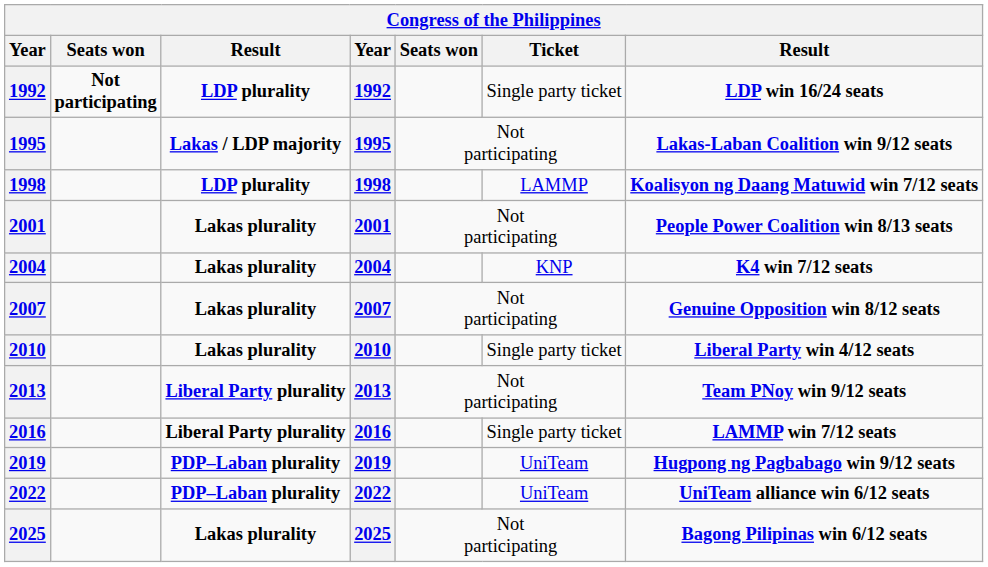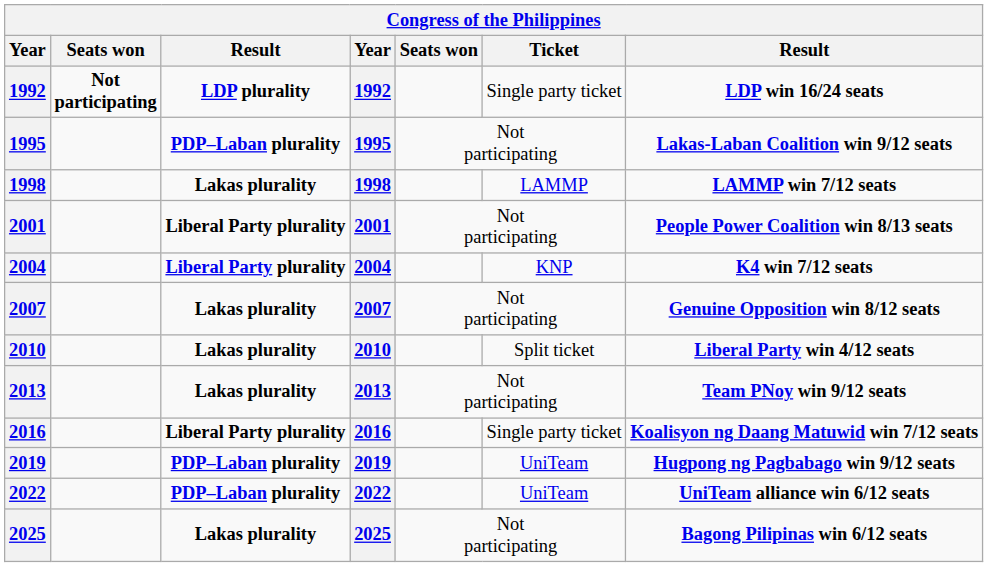row 4 | column 3: Lakas / LDP majority -> PDP–Laban plurality
row 5 | column 3: LDP plurality -> Lakas plurality
row 5 | column 7: Koalisyon ng Daang Matuwid win 7/12 seats -> LAMMP win 7/12 seats
row 6 | column 3: Lakas plurality -> Liberal Party plurality
row 7 | column 3: Lakas plurality -> Liberal Party plurality
row 9 | Ticket: Single party ticket -> Split ticket
row 10 | column 3: Liberal Party plurality -> Lakas plurality
row 11 | column 7: LAMMP win 7/12 seats -> Koalisyon ng Daang Matuwid win 7/12 seats
